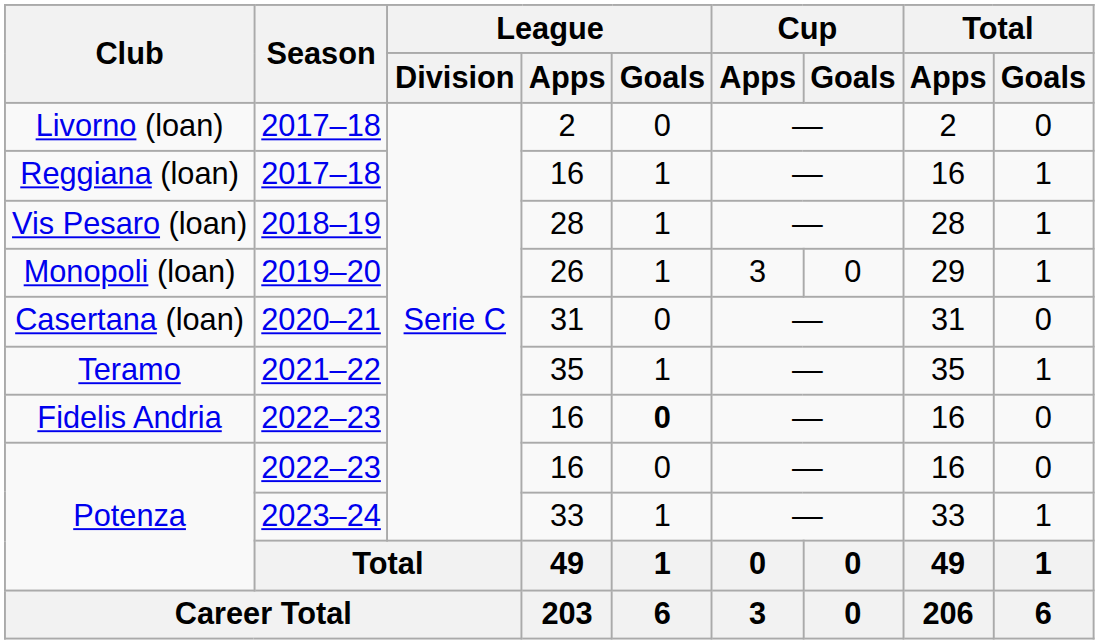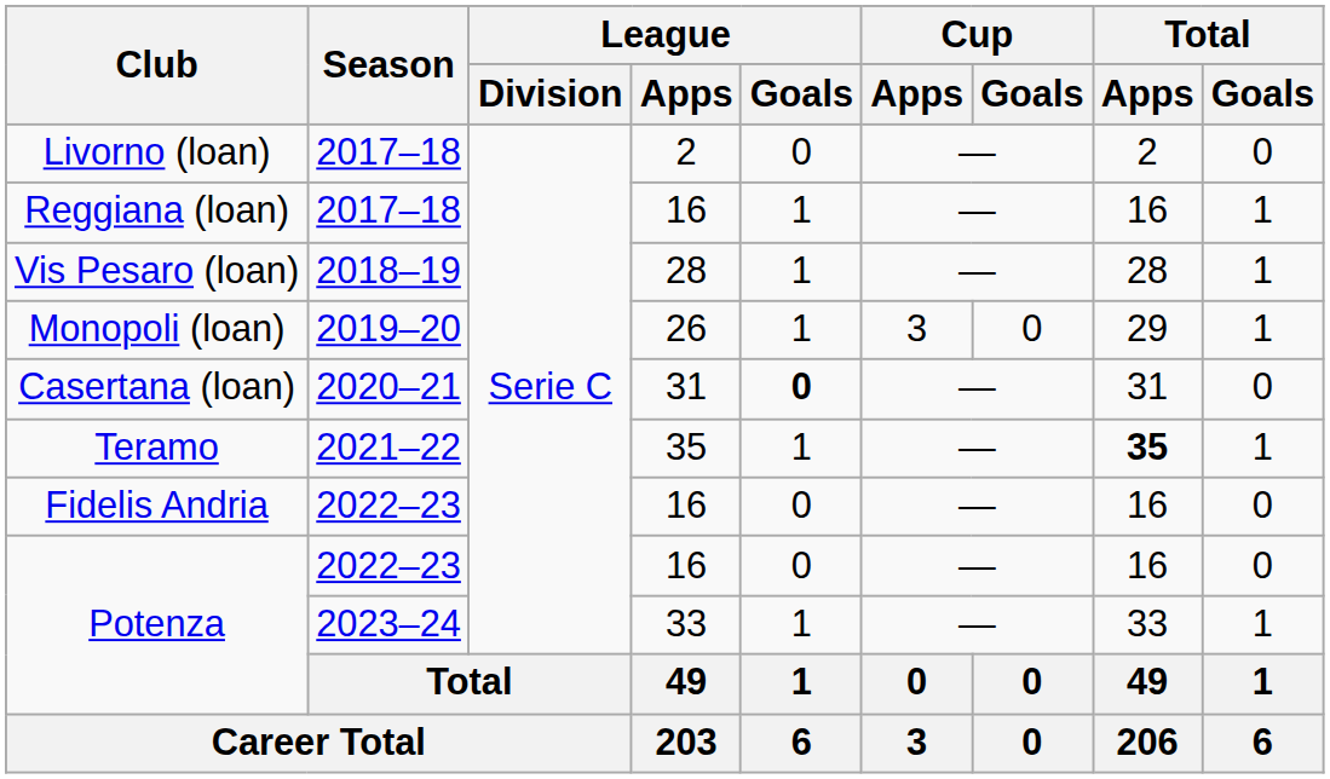Casertana (loan) | League / Goals: normal -> bold
Teramo | Total / Apps: normal -> bold
Fidelis Andria | League / Goals: bold -> normal
